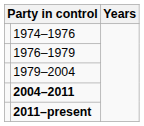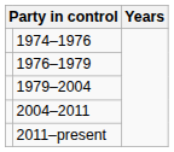2004–2011 | column 2: bold -> normal
2011–present | column 2: bold -> normal
